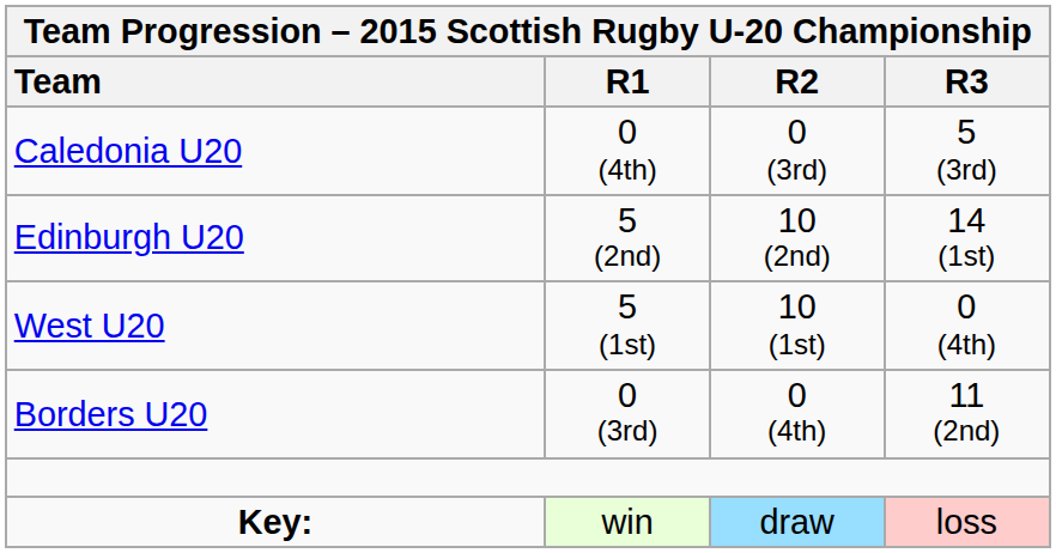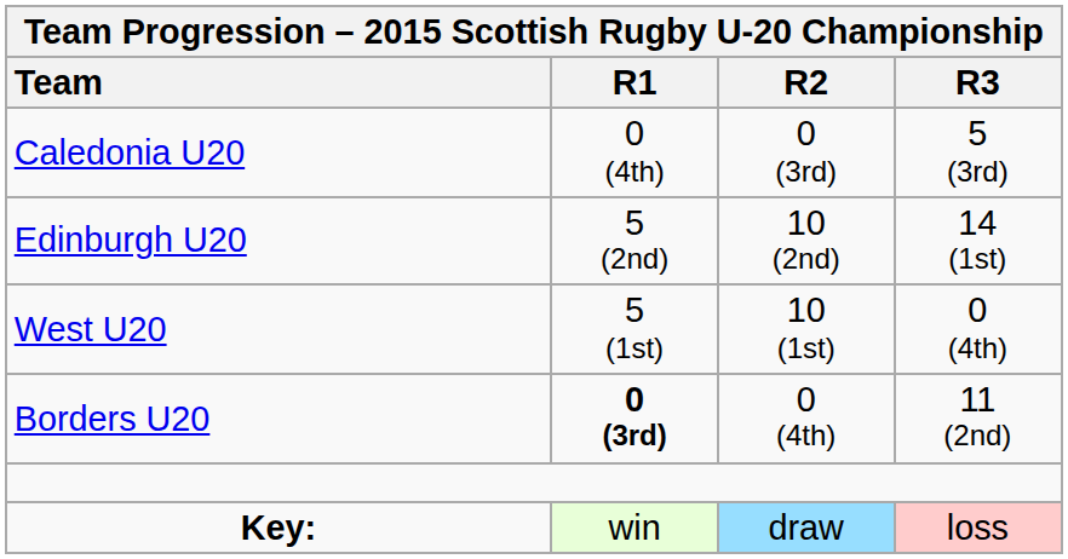Borders U20 | R1: normal -> bold
